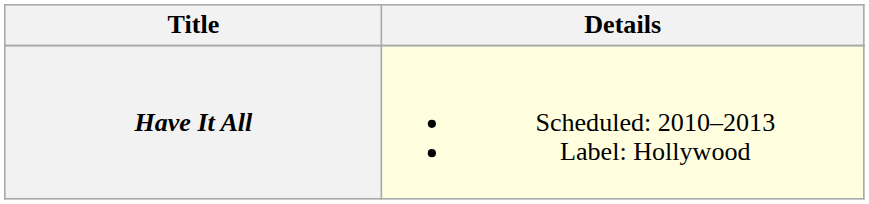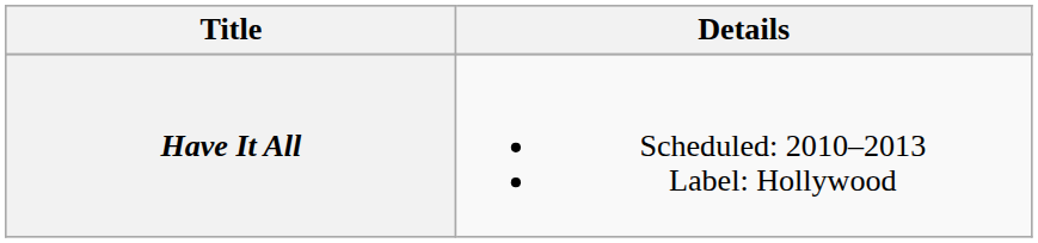row 2 | Details: lightyellow background -> no background
